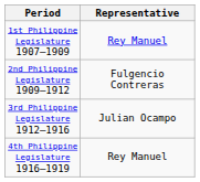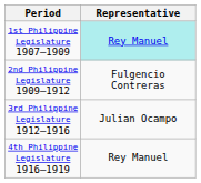1st Philippine Legislature 1907–1909 | Representative: no background -> paleturquoise background
